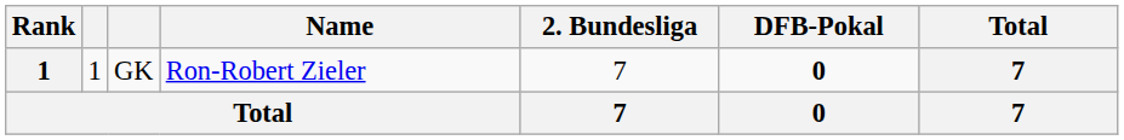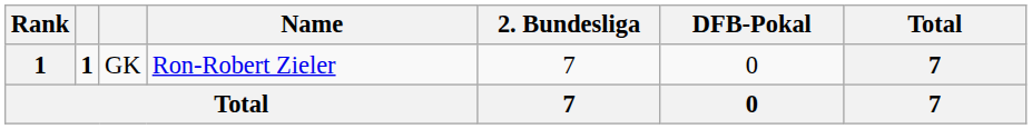GK | column 2: normal -> bold
GK | DFB-Pokal: bold -> normal
